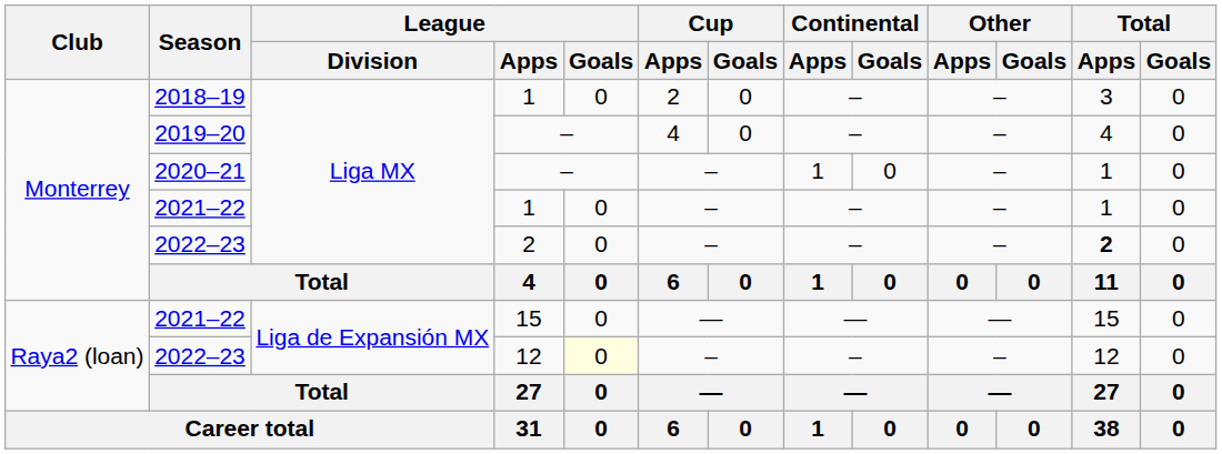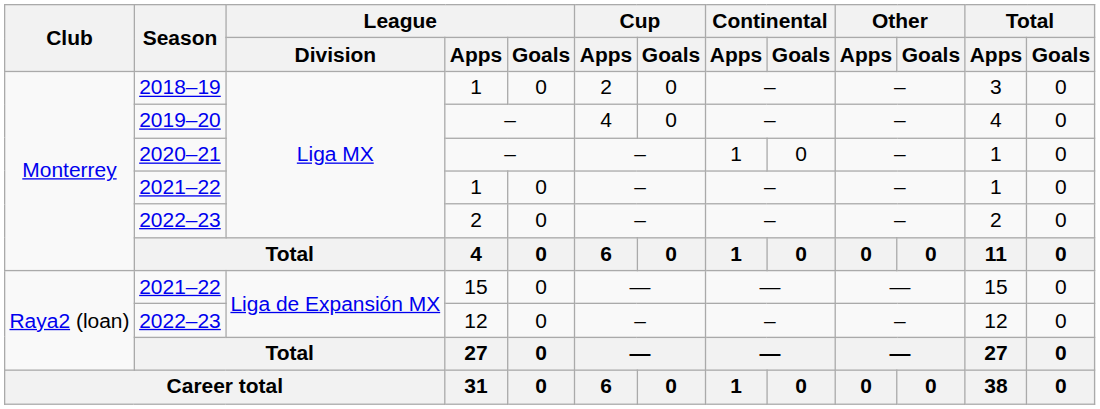2022–23 / 2 | Total / Apps: bold -> normal
2022–23 / 12 | League / Goals: lightyellow background -> no background
